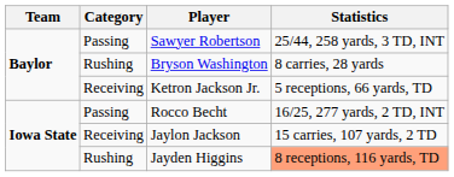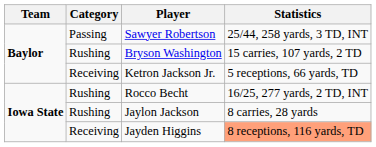Bryson Washington | Statistics: 8 carries, 28 yards -> 15 carries, 107 yards, 2 TD
Rocco Becht | Category: Passing -> Rushing
Jaylon Jackson | Category: Receiving -> Rushing
Jaylon Jackson | Statistics: 15 carries, 107 yards, 2 TD -> 8 carries, 28 yards
Jayden Higgins | Category: Rushing -> Receiving
